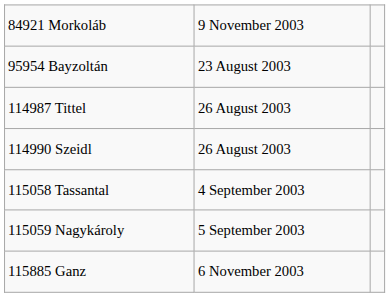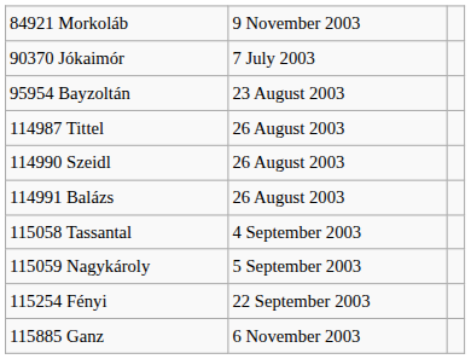+ row: 90370 Jókaimór | 7 July 2003
+ row: 114991 Balázs | 26 August 2003
+ row: 115254 Fényi | 22 September 2003
